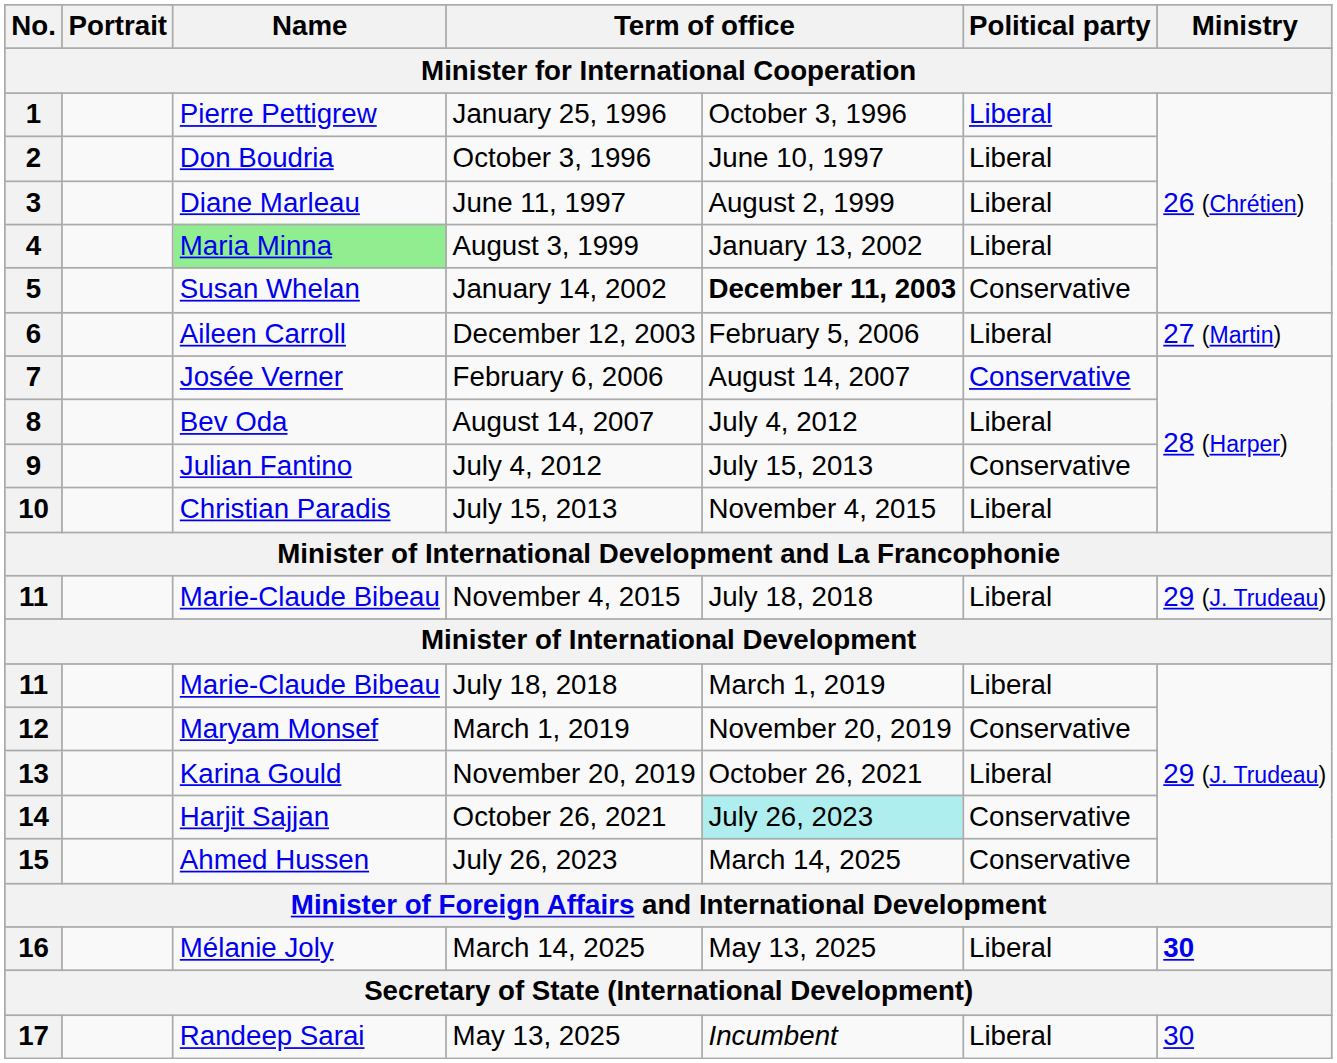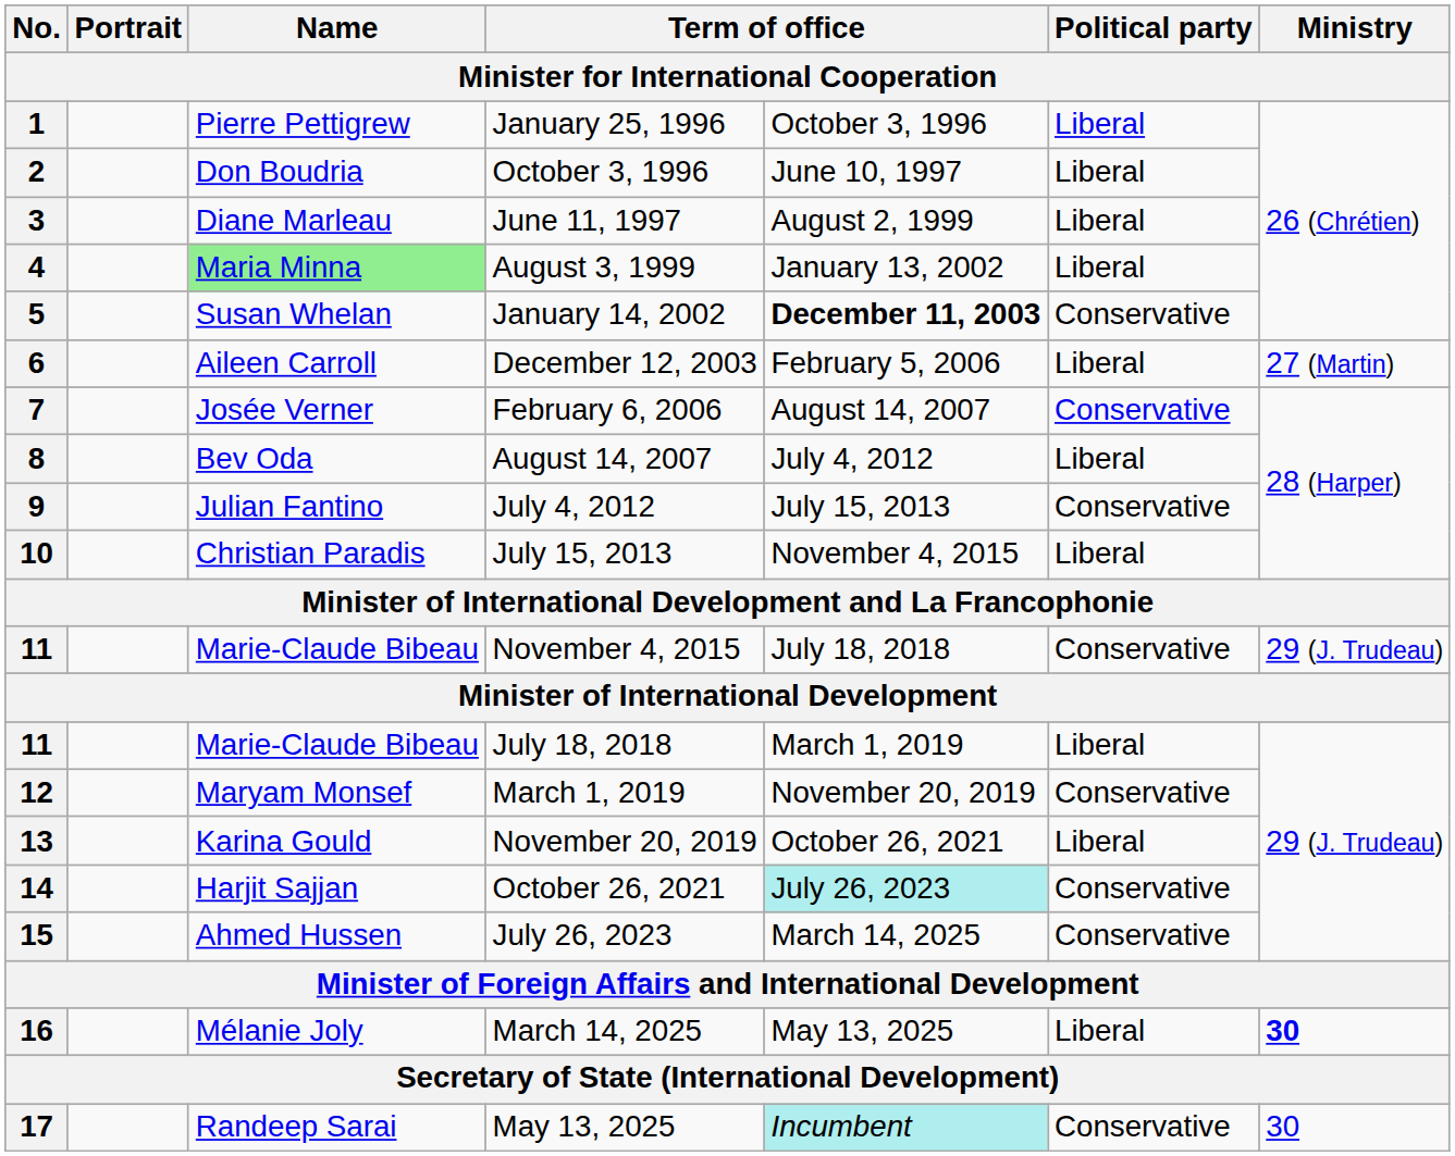11 / November 4, 2015 | Political party: Liberal -> Conservative
17 | column 5: no background -> paleturquoise background
17 | Political party: Liberal -> Conservative
